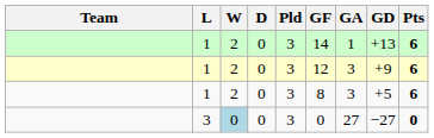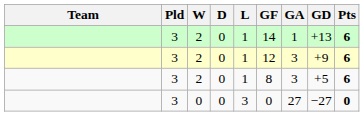columns swapped: Pld <-> L
row 5 | W: lightblue background -> no background
